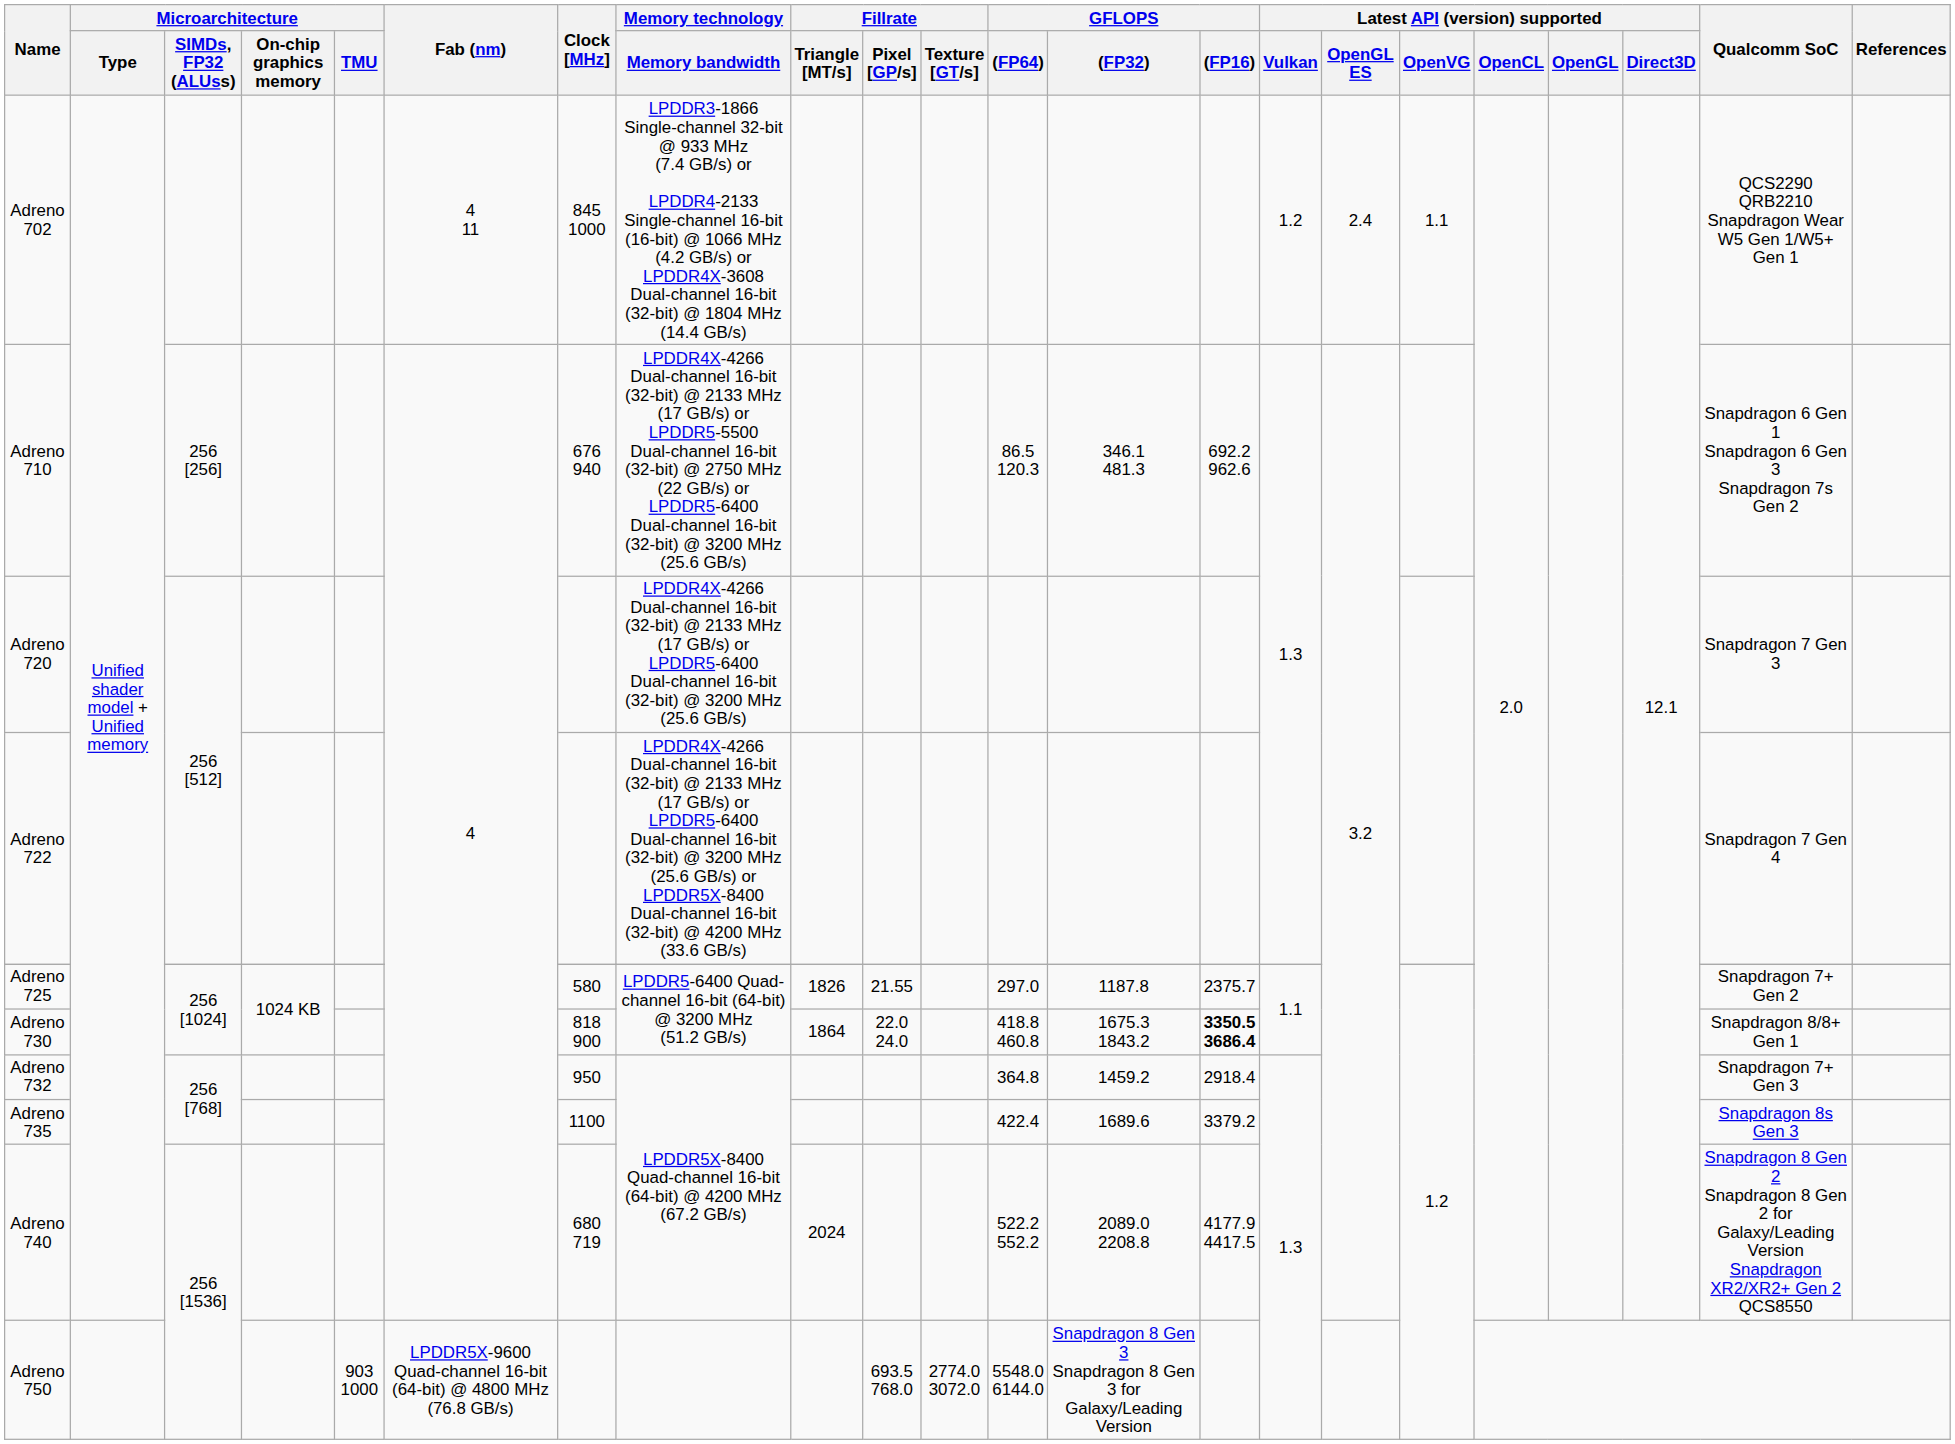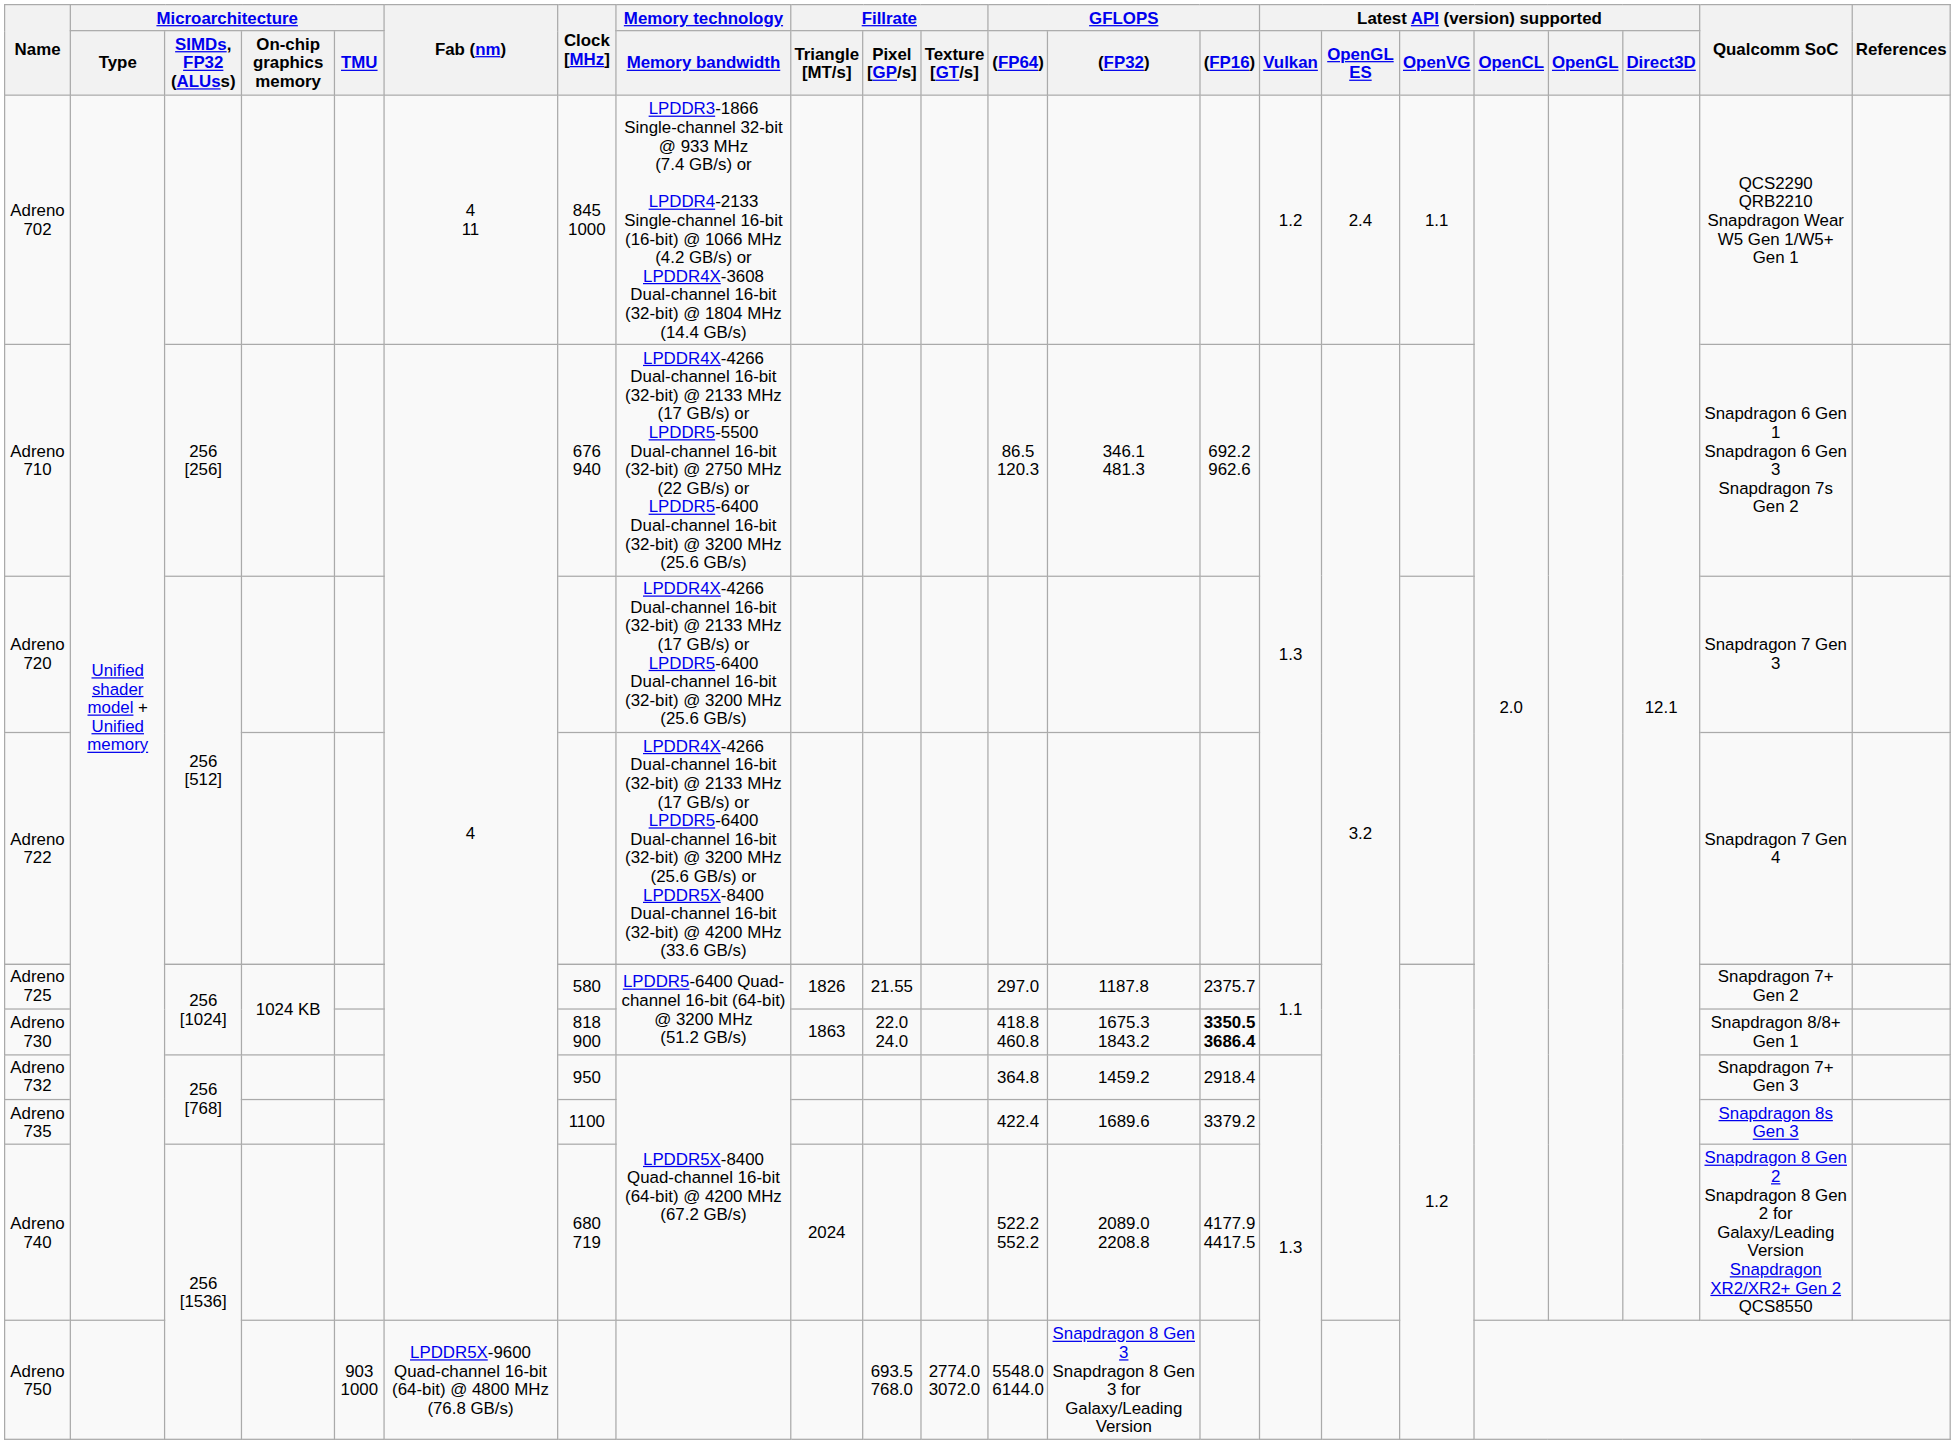Adreno 730 | Fillrate / Triangle [MT/s]: 1864 -> 1863
